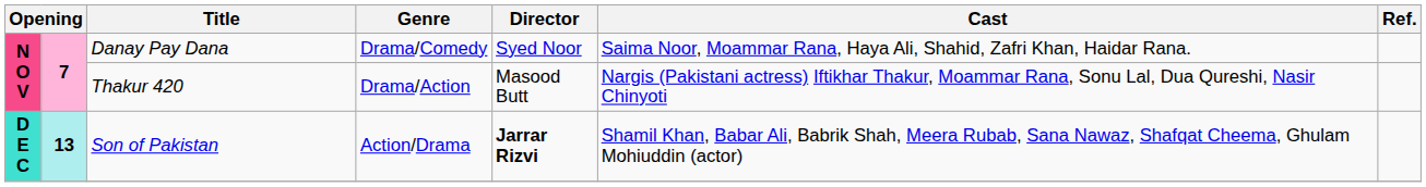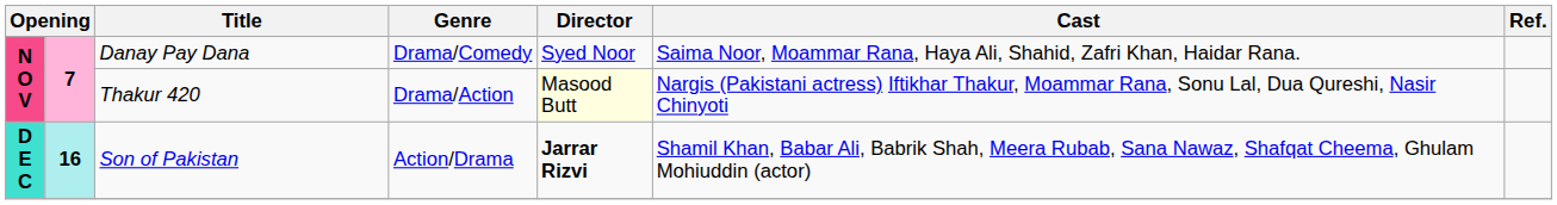Thakur 420 | Director: no background -> lightyellow background
Son of Pakistan | column 2: 13 -> 16
